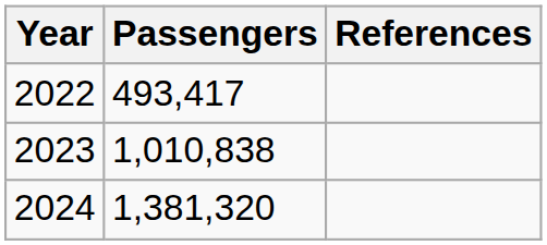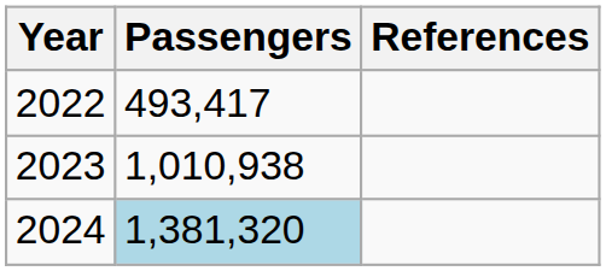2023 | Passengers: 1,010,838 -> 1,010,938
2024 | Passengers: no background -> lightblue background
